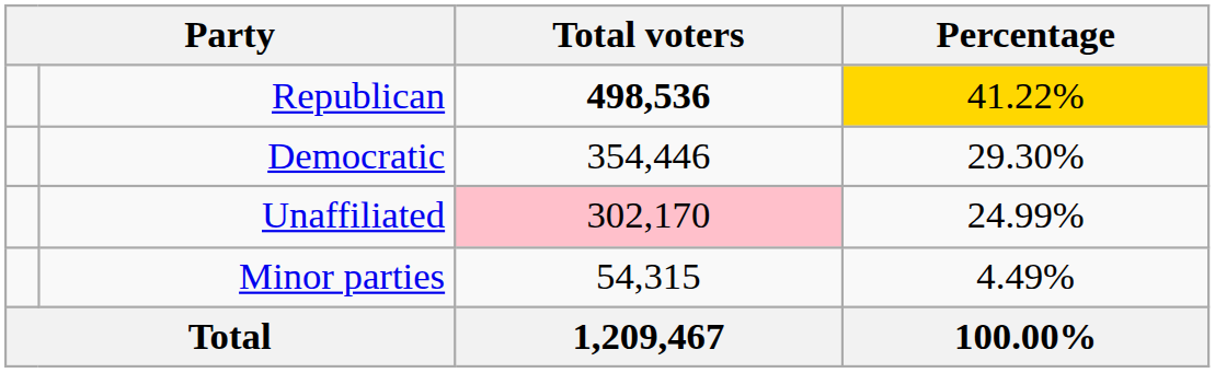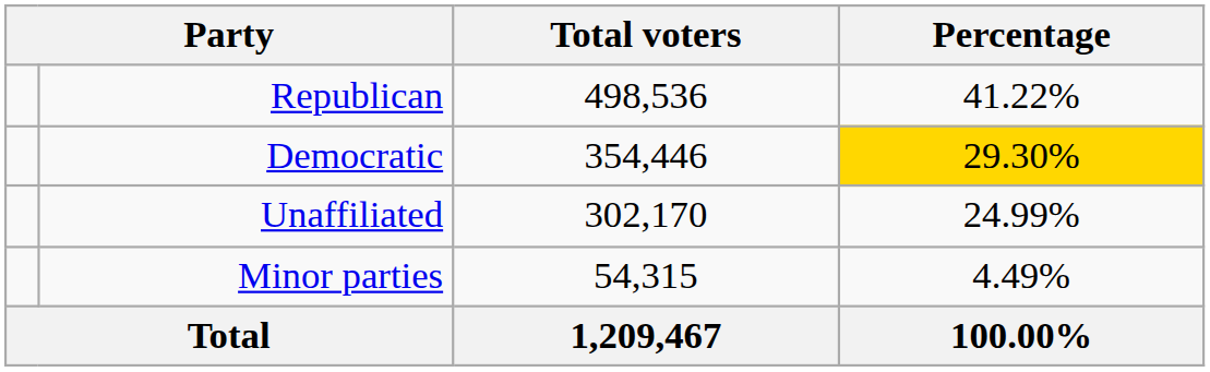Republican | Total voters: bold -> normal
Republican | Percentage: gold background -> no background
Democratic | Percentage: no background -> gold background
Unaffiliated | Total voters: pink background -> no background
